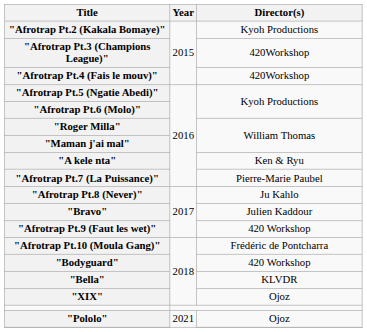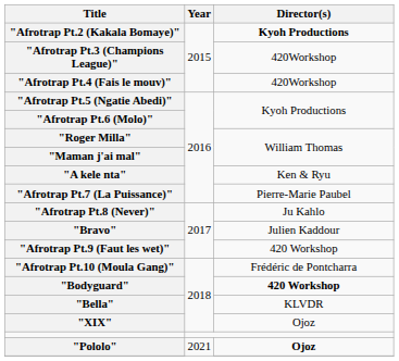"Afrotrap Pt.2 (Kakala Bomaye)" | Director(s): normal -> bold
"Bodyguard" | Director(s): normal -> bold
"Pololo" | Director(s): normal -> bold
